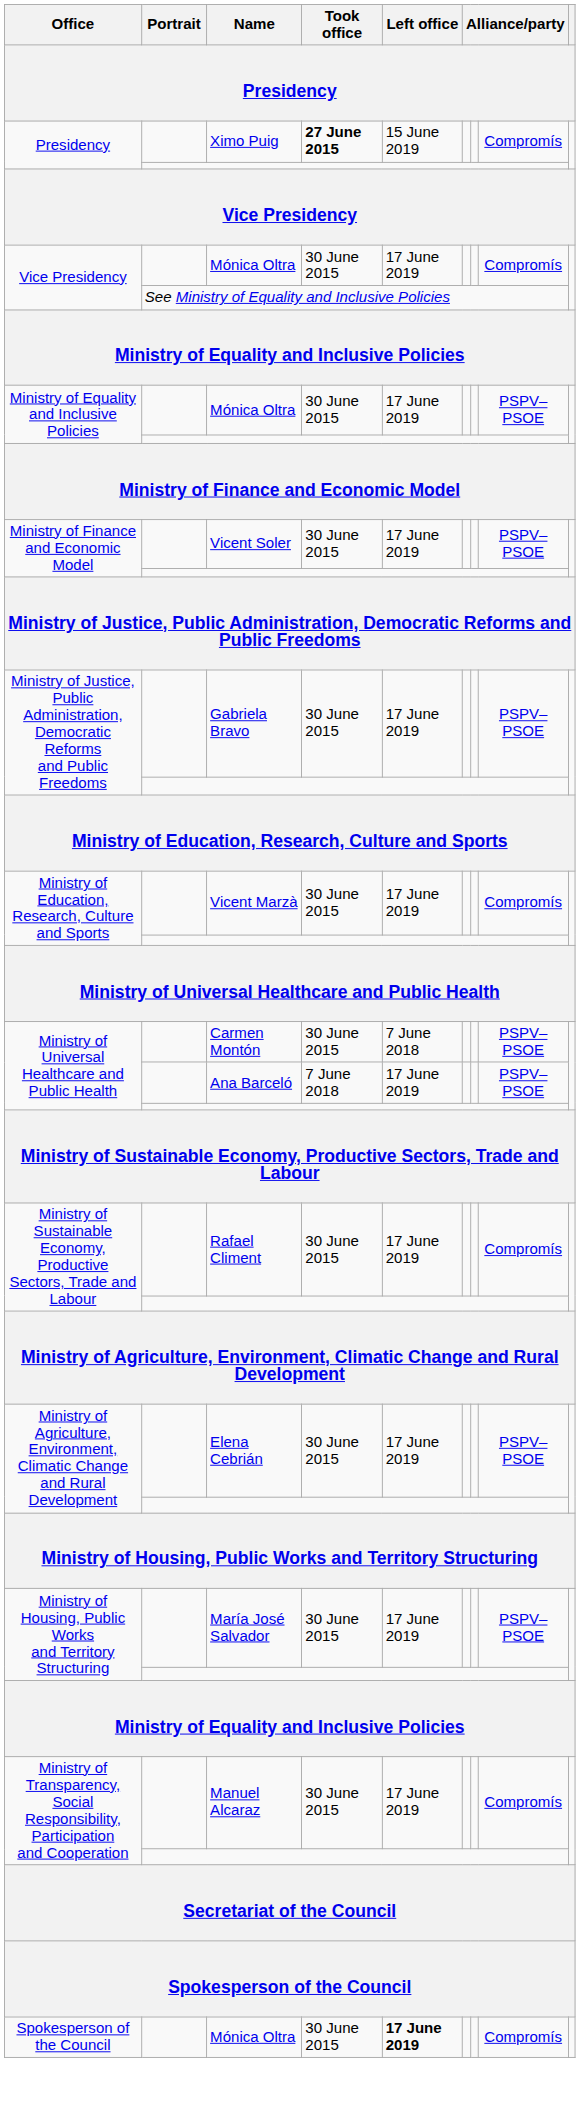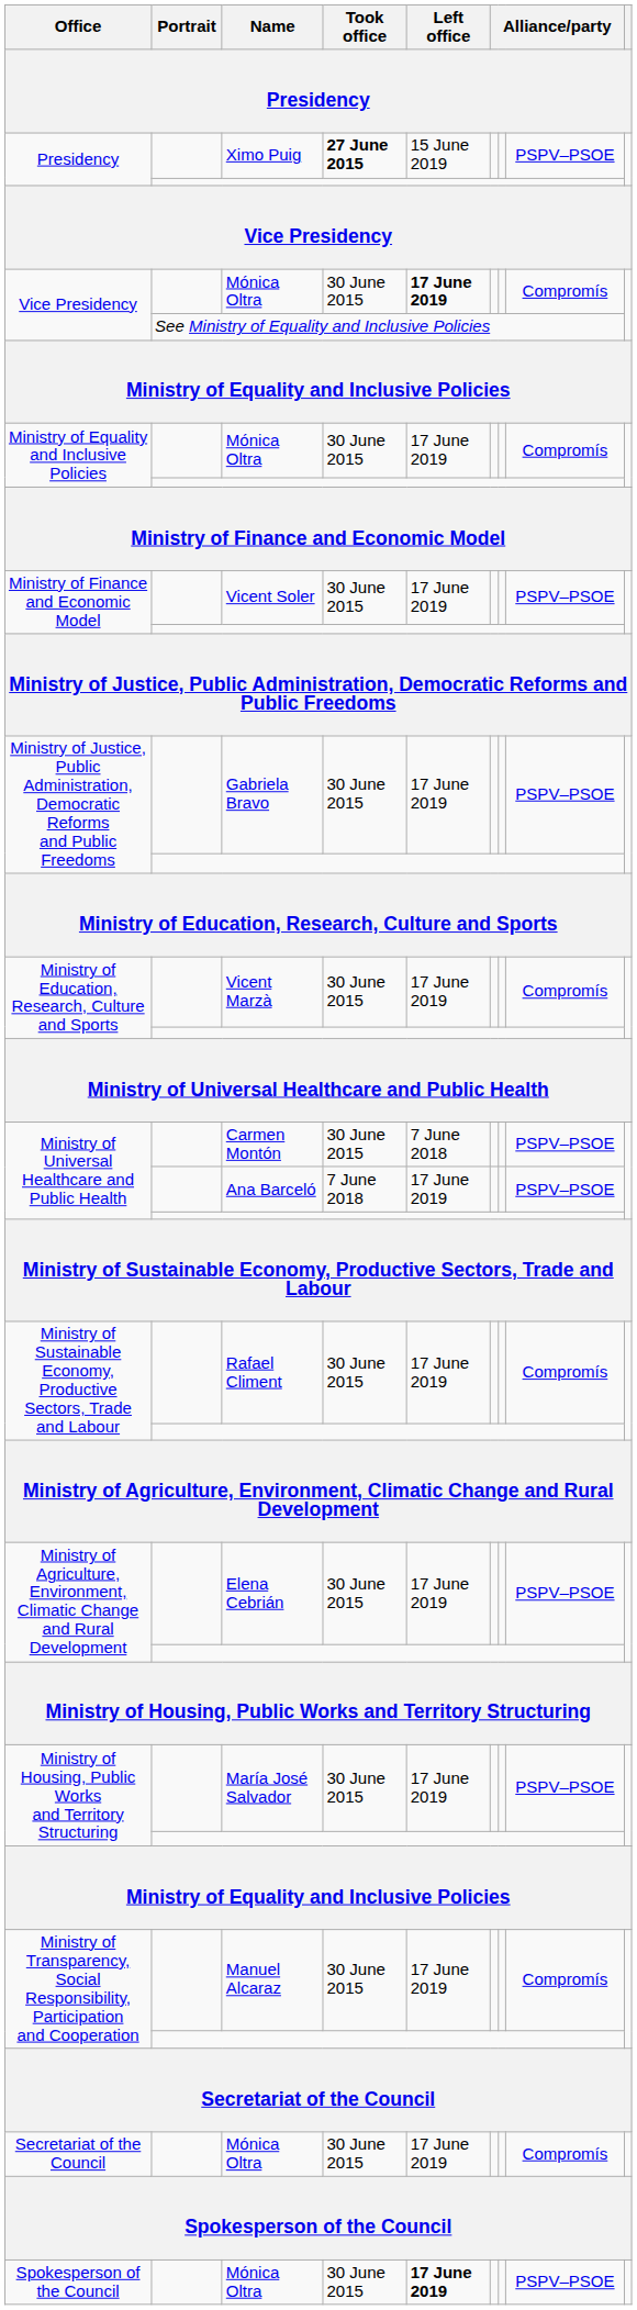Presidency / Ximo Puig | column 8: Compromís -> PSPV–PSOE
Vice Presidency / Mónica Oltra | Left office: normal -> bold
Ministry of Equality and Inclusive Policies / Mónica Oltra | column 8: PSPV–PSOE -> Compromís
+ row: Secretariat of the Council | Mónica Oltra | 30 June 2015 | 17 June 2019 | Compromís
Spokesperson of the Council / Mónica Oltra | column 8: Compromís -> PSPV–PSOE
